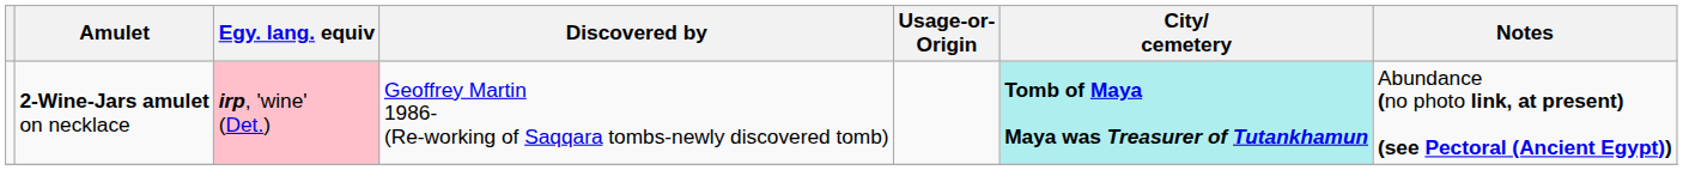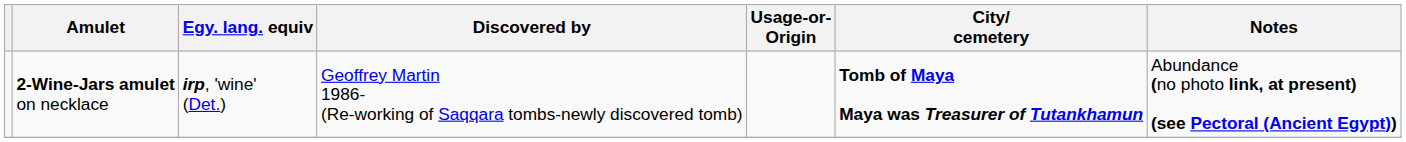2-Wine-Jars amulet on necklace | Egy. lang. equiv: pink background -> no background
2-Wine-Jars amulet on necklace | City/ cemetery: paleturquoise background -> no background
